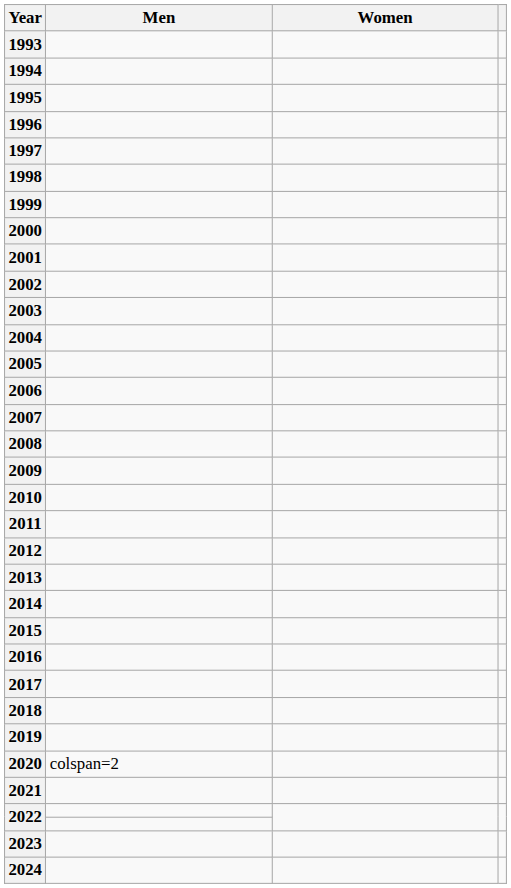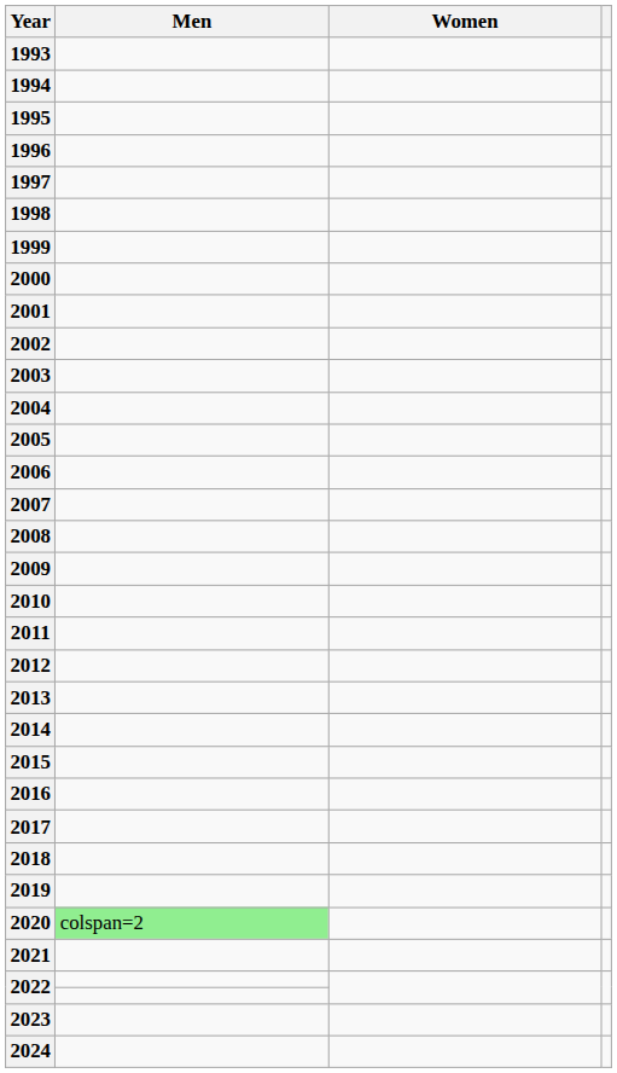2020 | Men: no background -> lightgreen background
